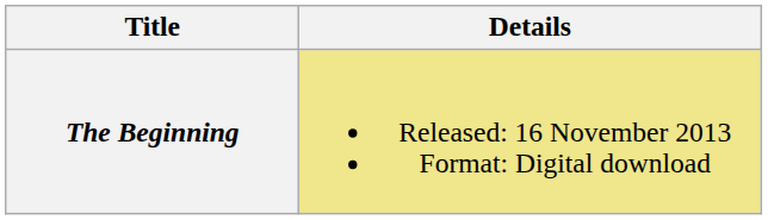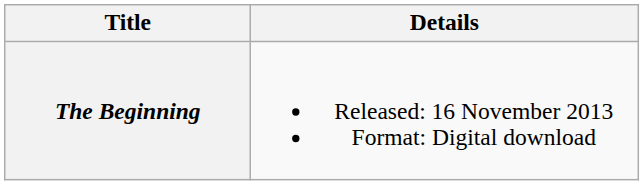The Beginning | Details: khaki background -> no background
